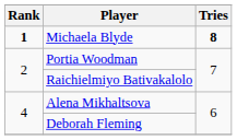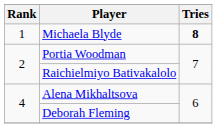Michaela Blyde | Rank: bold -> normal
